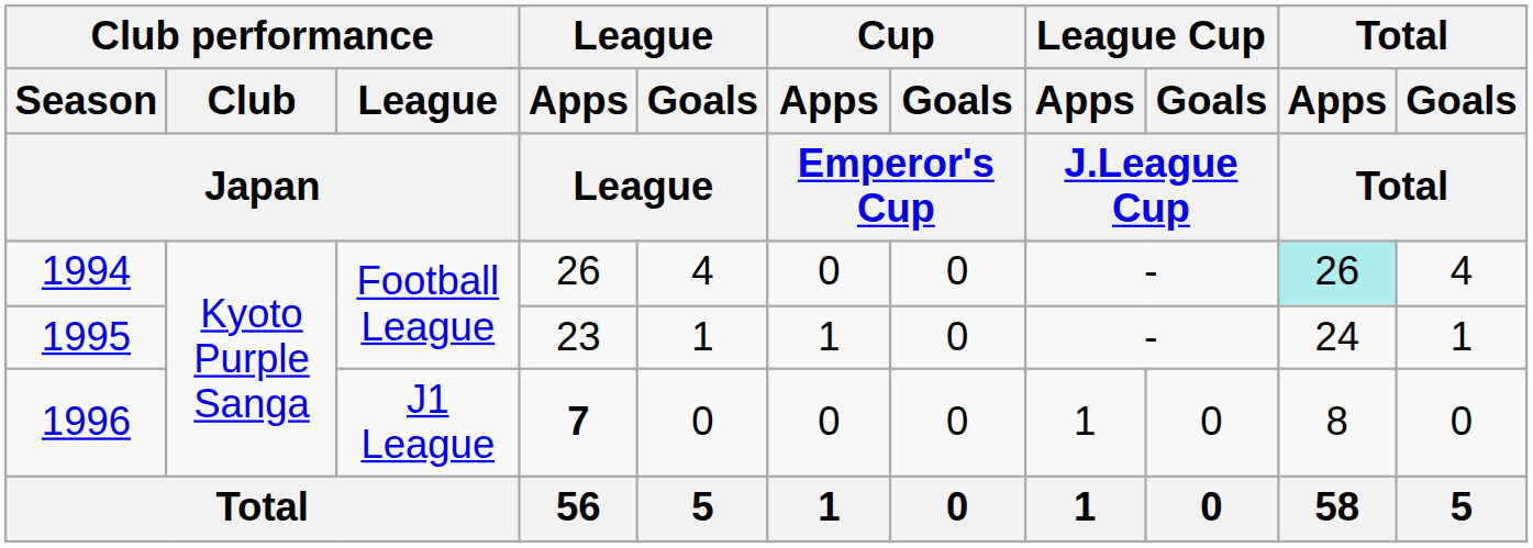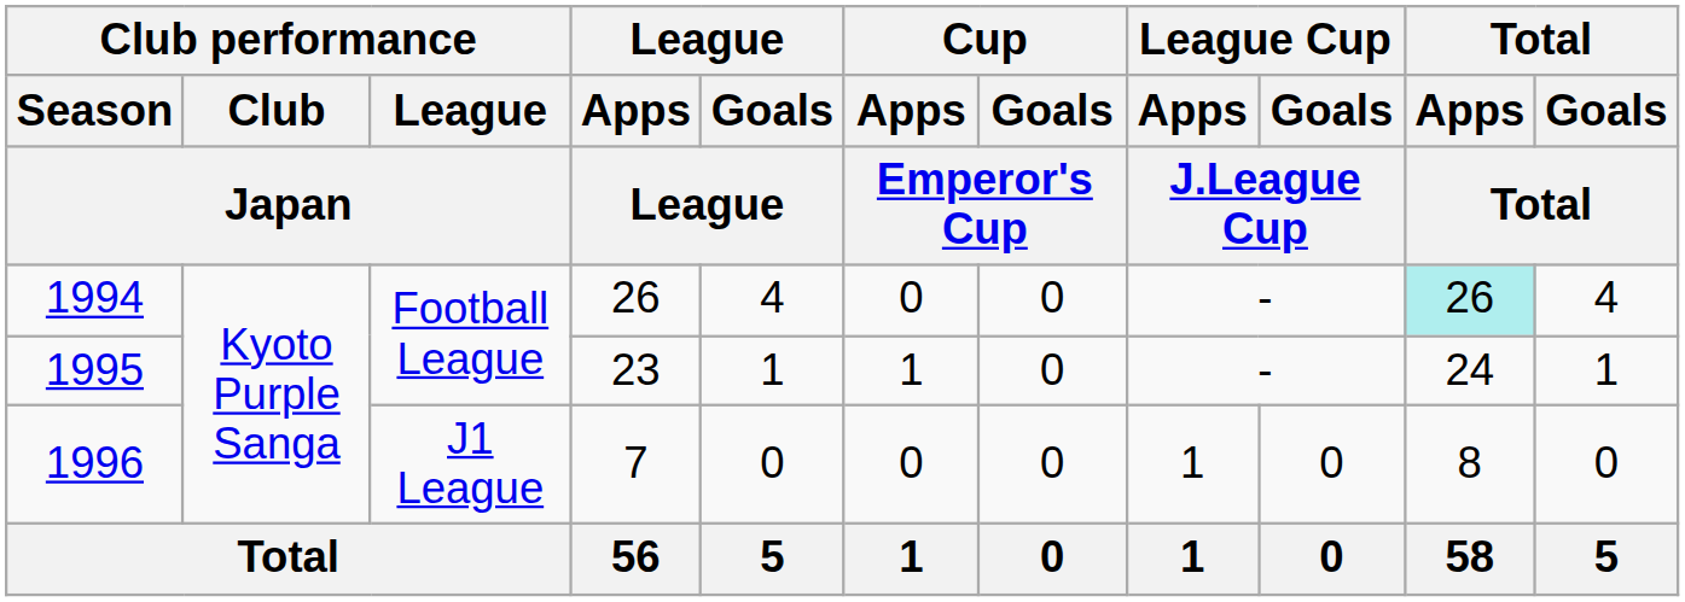1996 | League / Apps / League: bold -> normal
